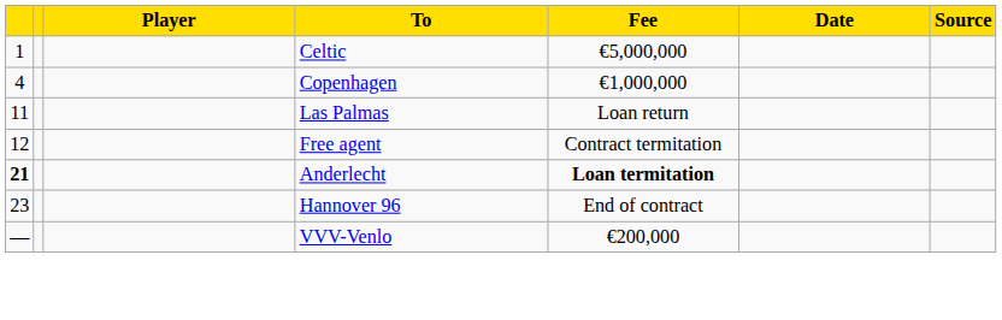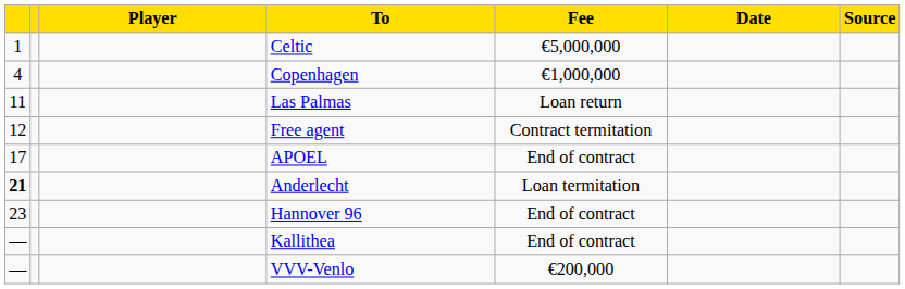+ row: 17 | APOEL | End of contract
Anderlecht | Fee: bold -> normal
+ row: — | Kallithea | End of contract
